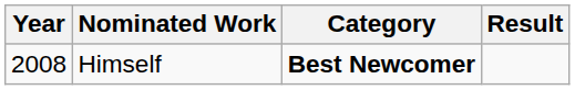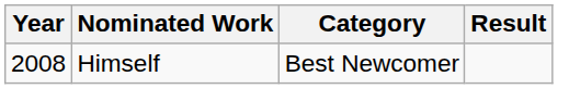Himself | Category: bold -> normal
